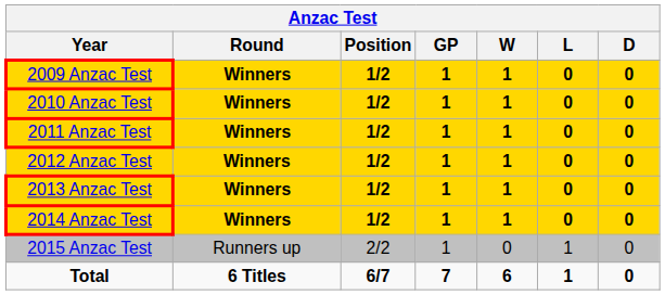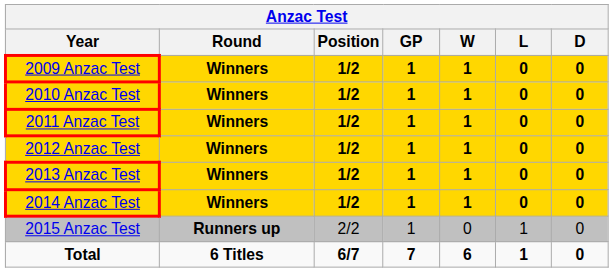2015 Anzac Test | Round: normal -> bold
